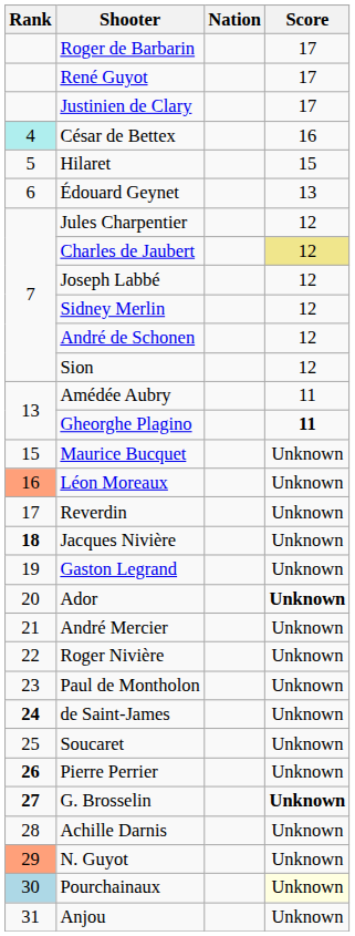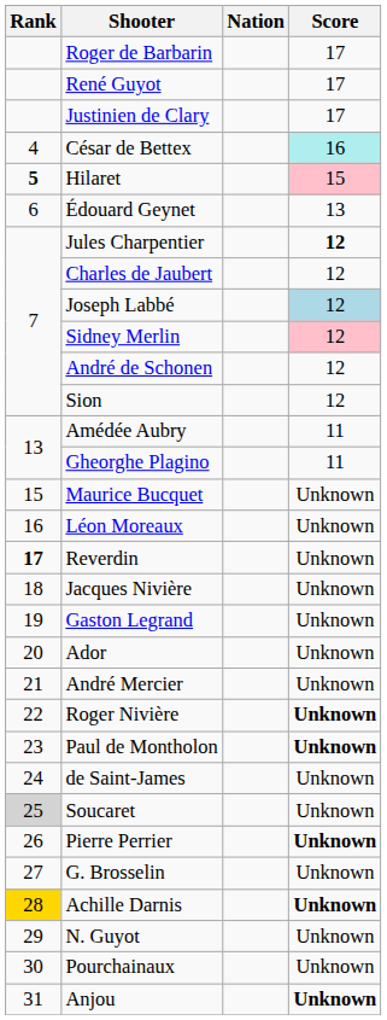César de Bettex | Rank: paleturquoise background -> no background
César de Bettex | Score: no background -> paleturquoise background
Hilaret | Rank: normal -> bold
Hilaret | Score: no background -> pink background
Jules Charpentier | Score: normal -> bold
Charles de Jaubert | Score: khaki background -> no background
Joseph Labbé | Score: no background -> lightblue background
Sidney Merlin | Score: no background -> pink background
Gheorghe Plagino | Score: bold -> normal
Léon Moreaux | Rank: lightsalmon background -> no background
Reverdin | Rank: normal -> bold
Jacques Nivière | Rank: bold -> normal
Ador | Score: bold -> normal
Roger Nivière | Score: normal -> bold
Paul de Montholon | Score: normal -> bold
de Saint-James | Rank: bold -> normal
Soucaret | Rank: no background -> lightgrey background
Pierre Perrier | Rank: bold -> normal
Pierre Perrier | Score: normal -> bold
G. Brosselin | Rank: bold -> normal
G. Brosselin | Score: bold -> normal
Achille Darnis | Rank: no background -> gold background
Achille Darnis | Score: normal -> bold
N. Guyot | Rank: lightsalmon background -> no background
Pourchainaux | Rank: lightblue background -> no background
Pourchainaux | Score: lightyellow background -> no background
Anjou | Score: normal -> bold
